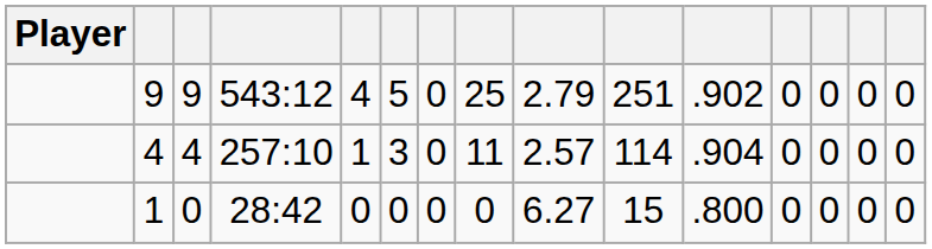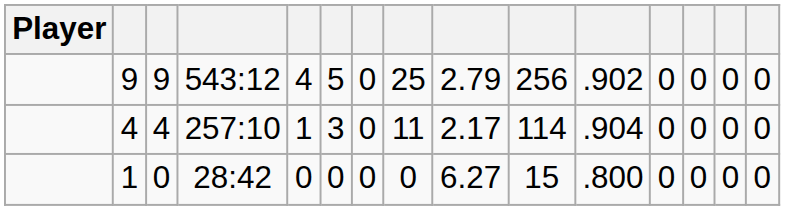row 2 | column 10: 251 -> 256
row 3 | column 9: 2.57 -> 2.17
